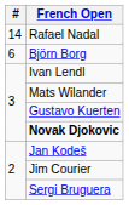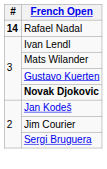Rafael Nadal | #: normal -> bold
- row: 6 | Björn Borg
